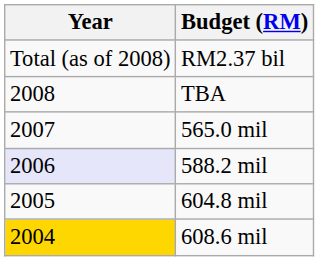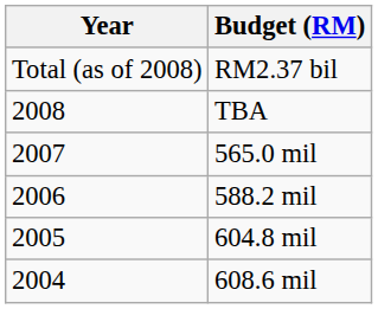588.2 mil | Year: lavender background -> no background
608.6 mil | Year: gold background -> no background
